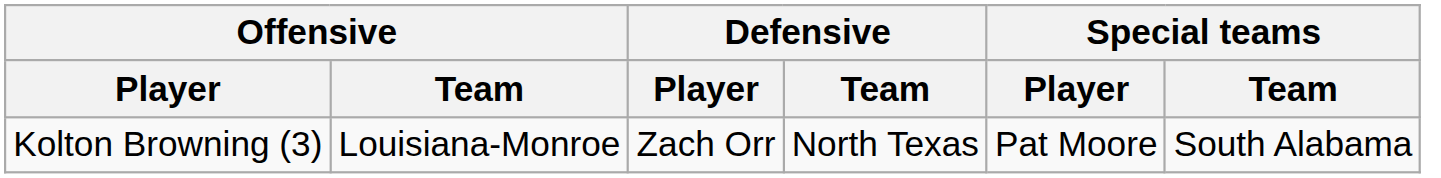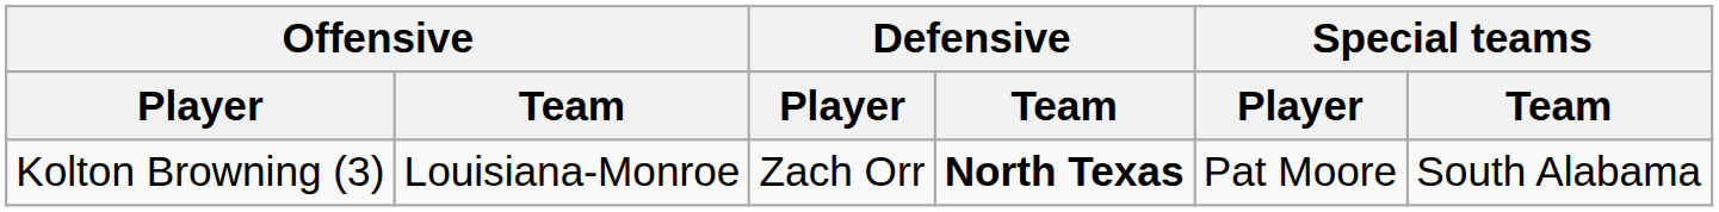Kolton Browning (3) | Defensive / Team: normal -> bold
